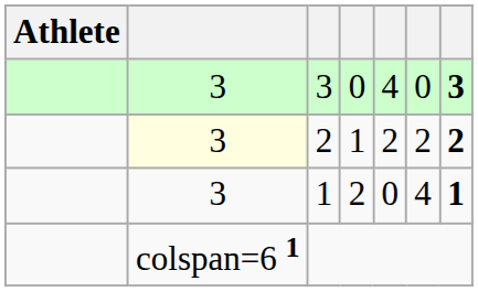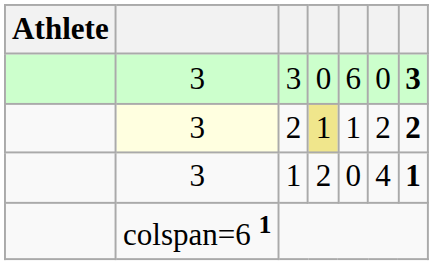row 2 | column 5: 4 -> 6
row 3 | column 4: no background -> khaki background
row 3 | column 5: 2 -> 1
